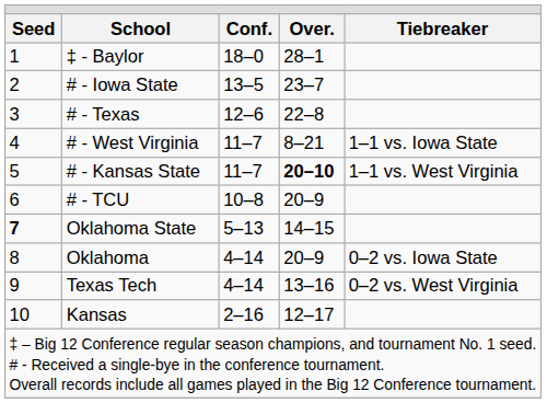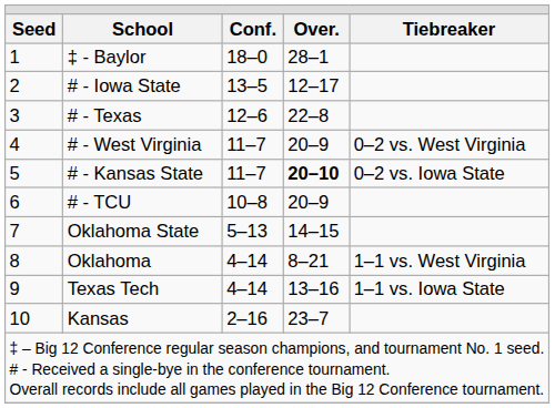# - Iowa State | column 4: 23–7 -> 12–17
# - West Virginia | column 4: 8–21 -> 20–9
# - West Virginia | column 5: 1–1 vs. Iowa State -> 0–2 vs. West Virginia
# - Kansas State | column 5: 1–1 vs. West Virginia -> 0–2 vs. Iowa State
Oklahoma State | column 1: bold -> normal
Oklahoma | column 4: 20–9 -> 8–21
Oklahoma | column 5: 0–2 vs. Iowa State -> 1–1 vs. West Virginia
Texas Tech | column 5: 0–2 vs. West Virginia -> 1–1 vs. Iowa State
Kansas | column 4: 12–17 -> 23–7
